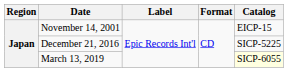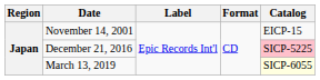December 21, 2016 | Catalog: no background -> pink background
